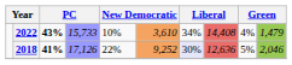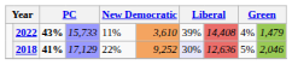2022 | column 5: 10% -> 11%
2022 | column 7: 34% -> 39%
2018 | column 4: 17,126 -> 17,129
